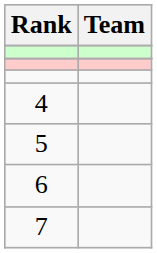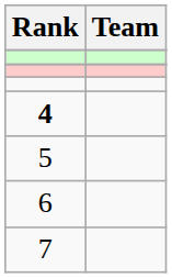row 5 | Rank: normal -> bold
